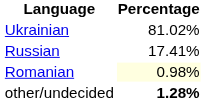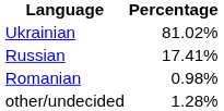Romanian | Percentage: lightyellow background -> no background
other/undecided | Percentage: bold -> normal
